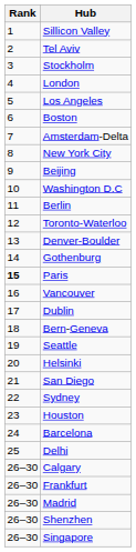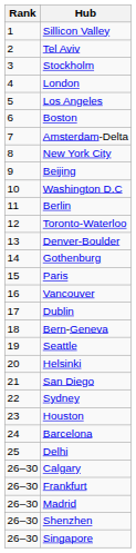Paris | Rank: bold -> normal
